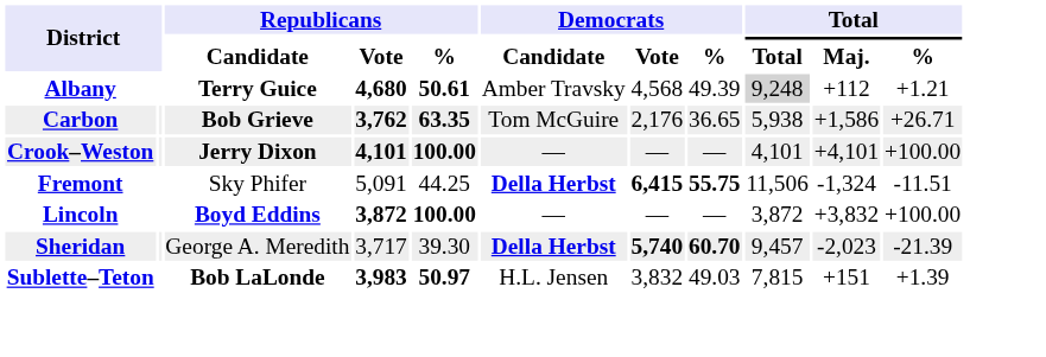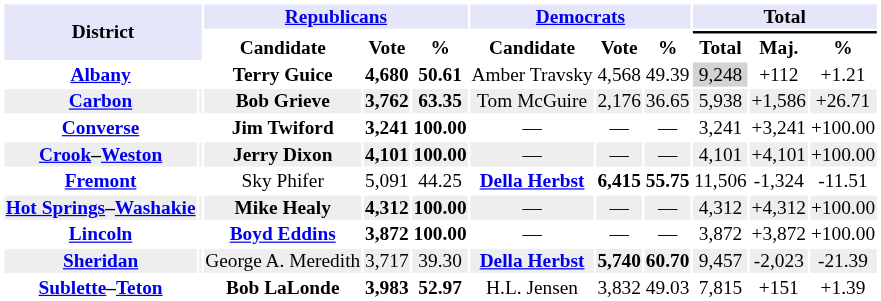+ row: Converse | Jim Twiford | 3,241 | 100.00 | — | — | — | 3,241 | +3,241 | +100.00
+ row: Hot Springs–Washakie | Mike Healy | 4,312 | 100.00 | — | — | — | 4,312 | +4,312 | +100.00
Lincoln | Total / Maj.: +3,832 -> +3,872
Sublette–Teton | Republicans / %: 50.97 -> 52.97
